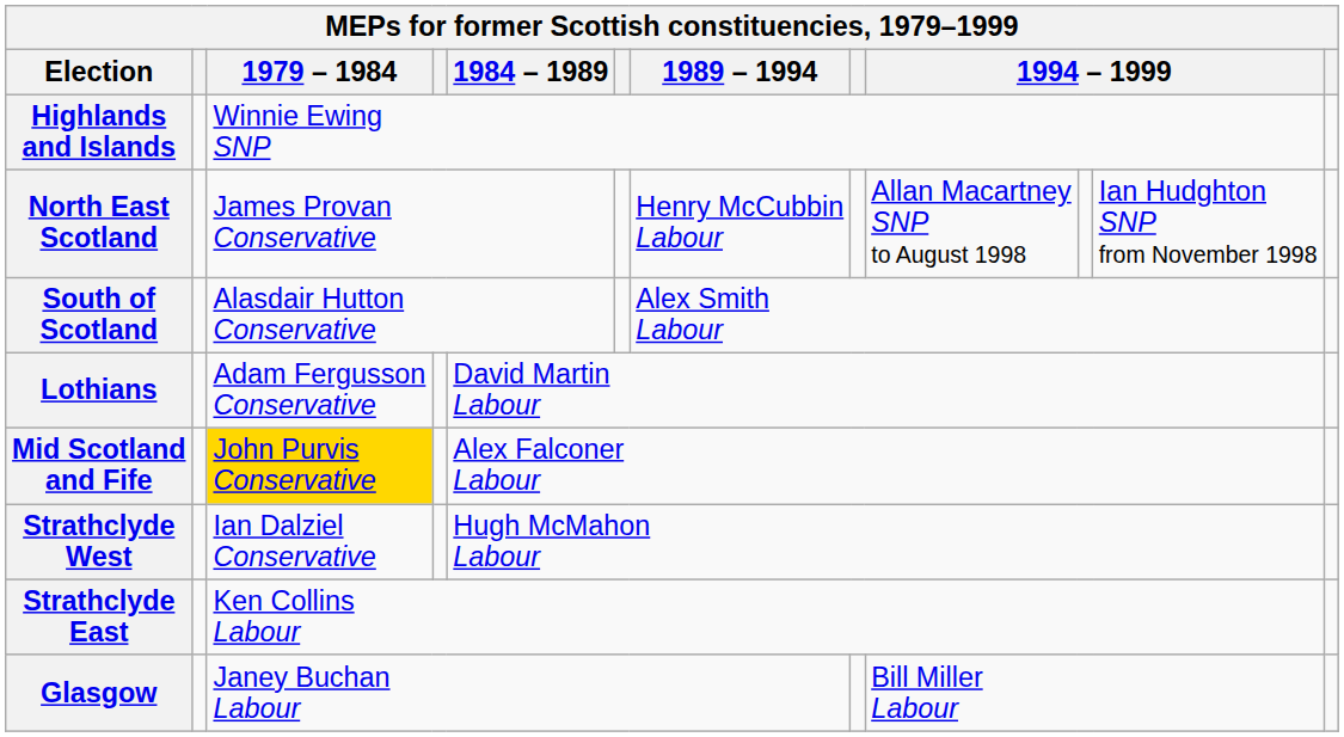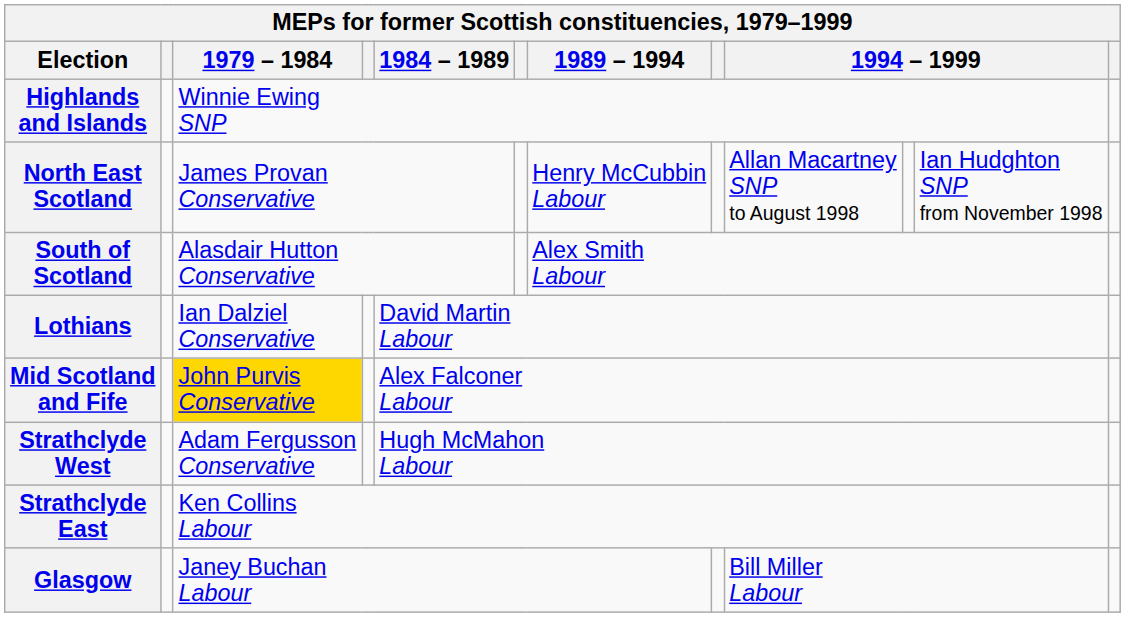Lothians | 1979 – 1984: Adam Fergusson Conservative -> Ian Dalziel Conservative
Strathclyde West | 1979 – 1984: Ian Dalziel Conservative -> Adam Fergusson Conservative
